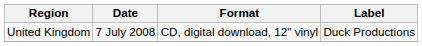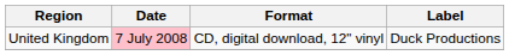United Kingdom | Date: no background -> pink background
